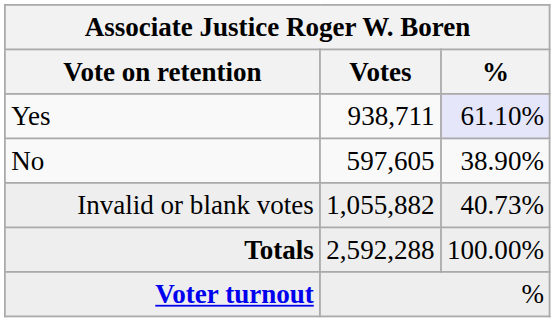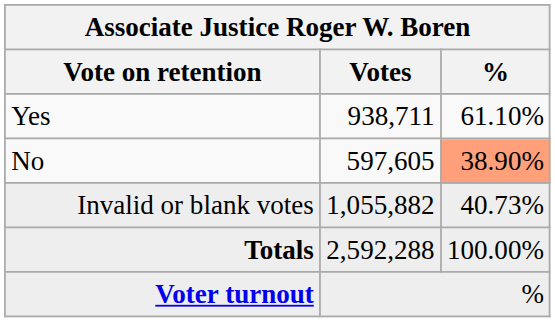Yes | %: lavender background -> no background
No | %: no background -> lightsalmon background
